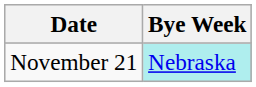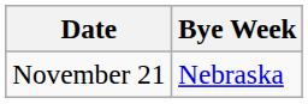November 21 | Bye Week: paleturquoise background -> no background
